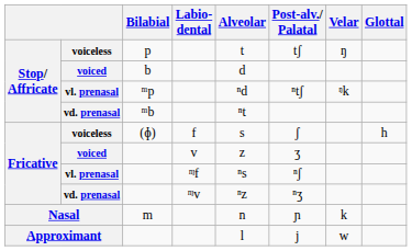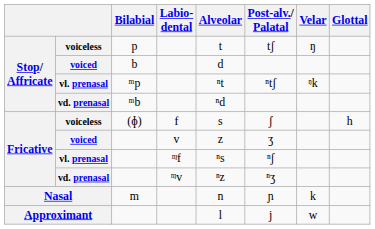ᵐp | Alveolar: ⁿd -> ⁿt
ᵐb | Alveolar: ⁿt -> ⁿd
